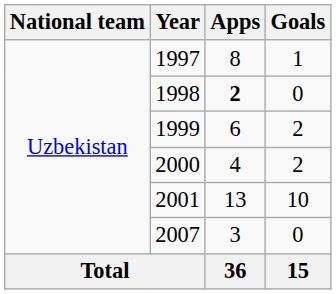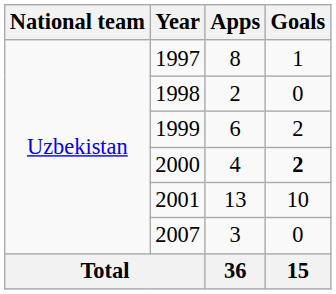1998 | Apps: bold -> normal
2000 | Goals: normal -> bold
